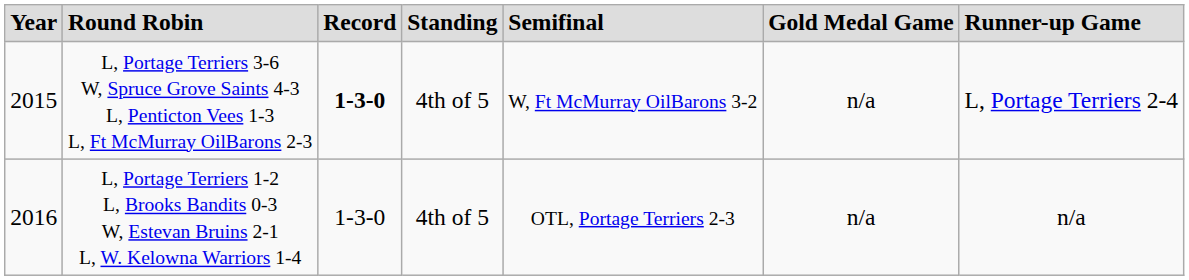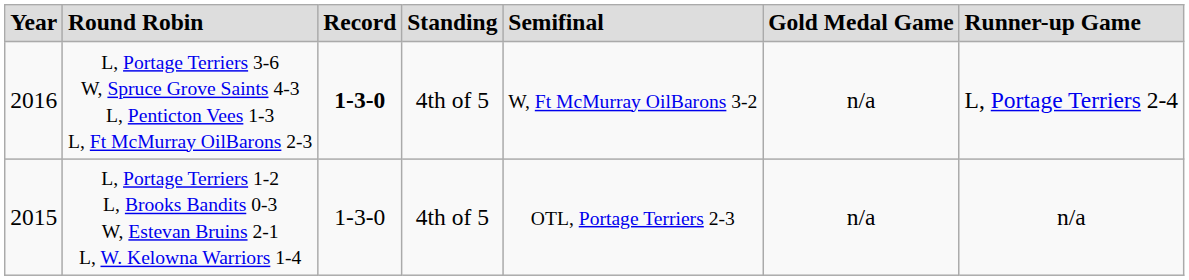row 2 | column 1: 2015 -> 2016
row 3 | column 1: 2016 -> 2015
